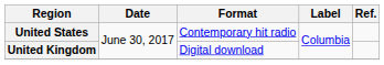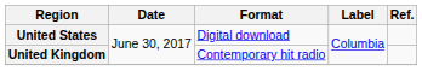United States | Format: Contemporary hit radio -> Digital download
United Kingdom | Format: Digital download -> Contemporary hit radio
